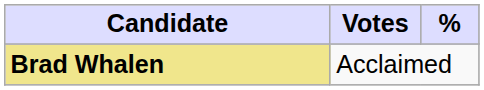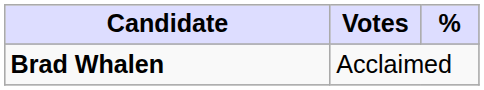Brad Whalen | Candidate: khaki background -> no background
